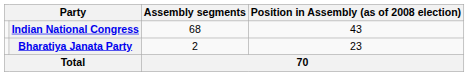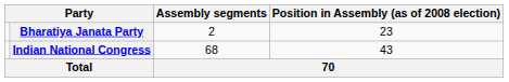rows swapped: Indian National Congress <-> Bharatiya Janata Party
